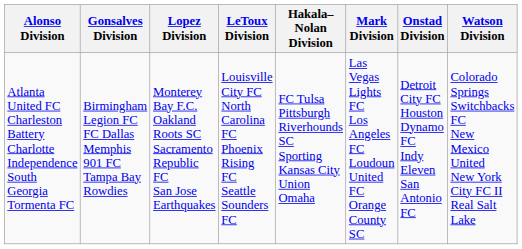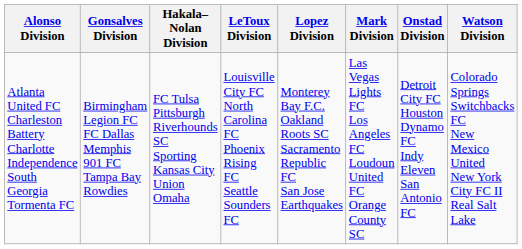columns swapped: Hakala–Nolan Division <-> Lopez Division
